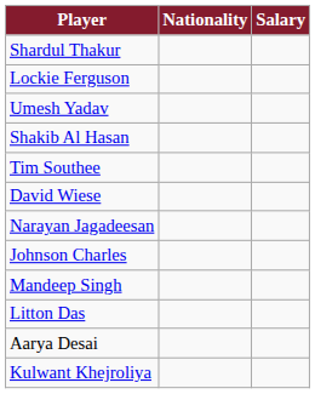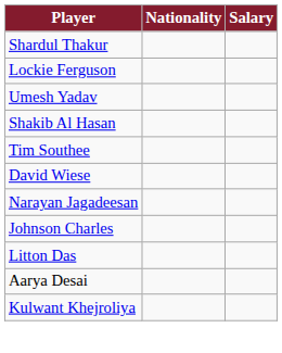- row: Mandeep Singh
